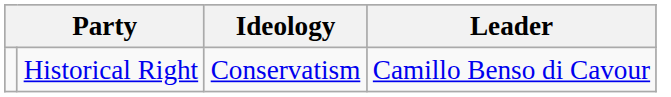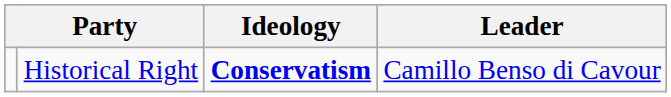Historical Right | Ideology: normal -> bold
